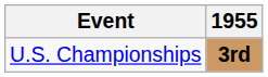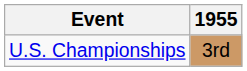U.S. Championships | 1955: bold -> normal
